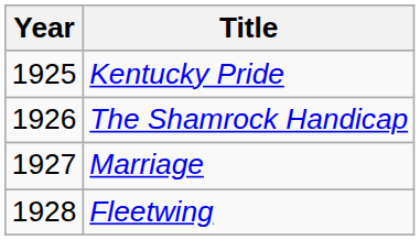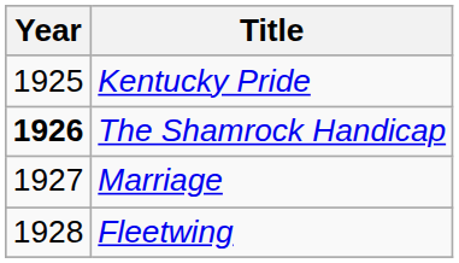The Shamrock Handicap | Year: normal -> bold
